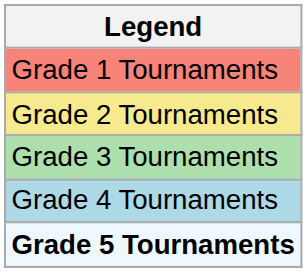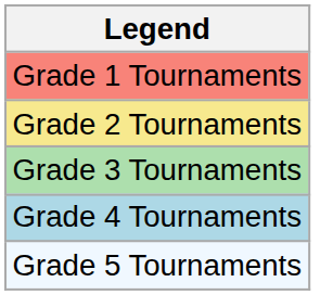row 6 | column 1: bold -> normal
